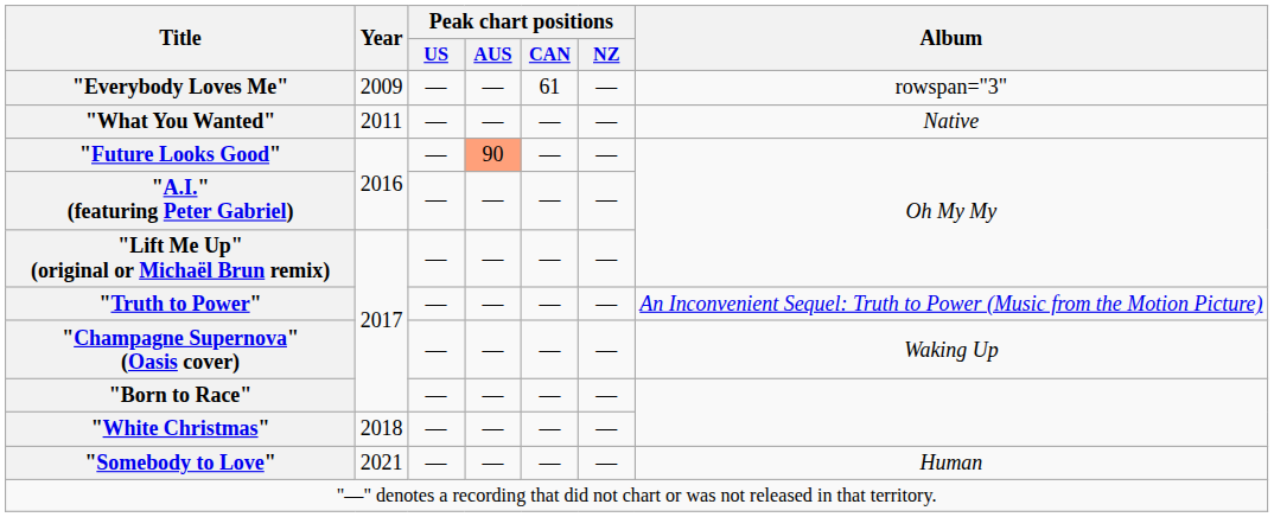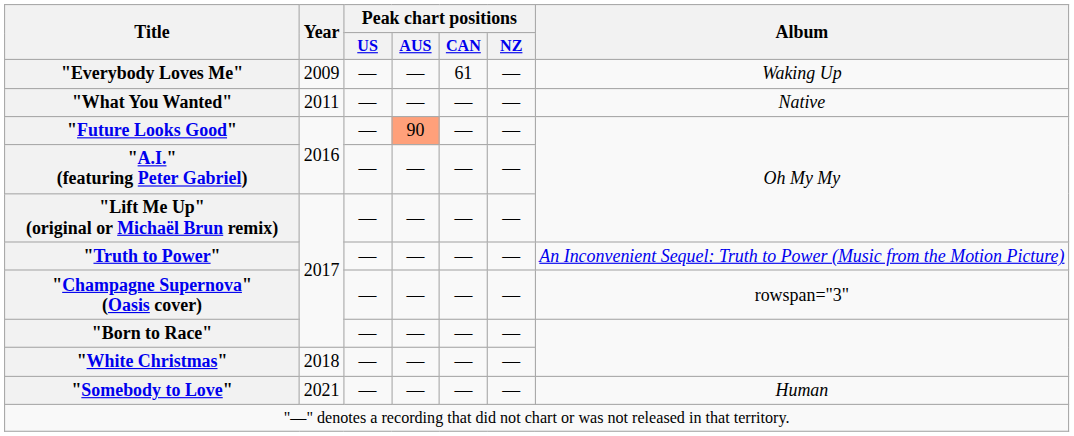"Everybody Loves Me" | Album: rowspan="3" -> Waking Up
"Champagne Supernova" (Oasis cover) | Album: Waking Up -> rowspan="3"
